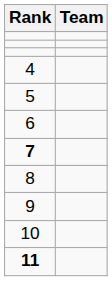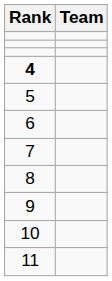row 5 | Rank: normal -> bold
row 8 | Rank: bold -> normal
row 12 | Rank: bold -> normal
